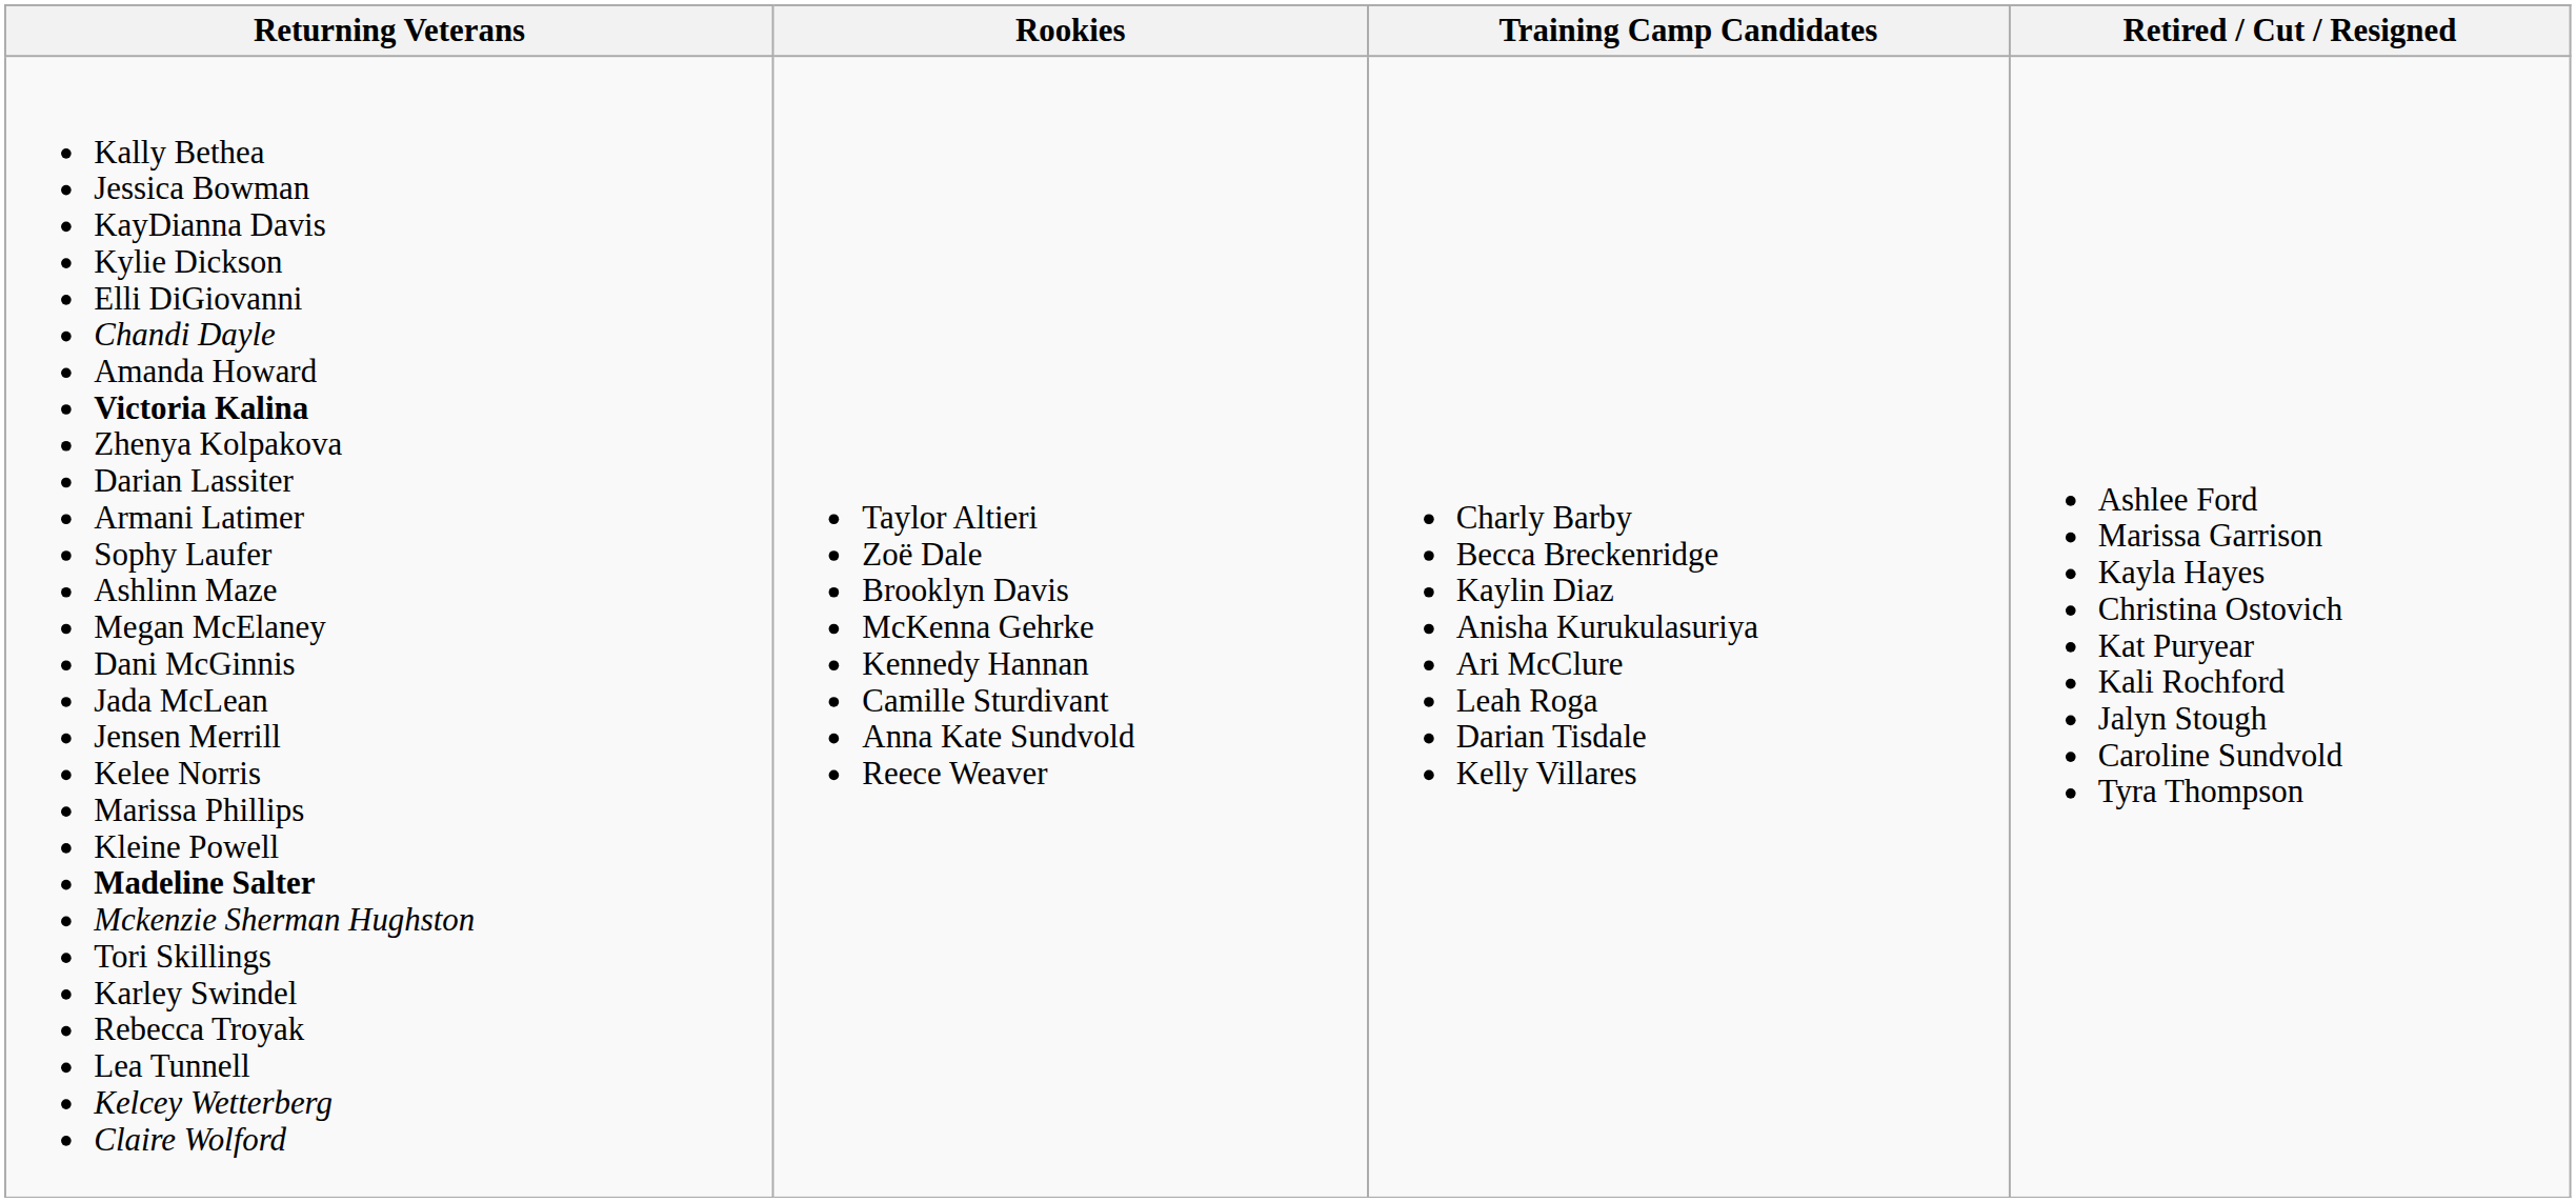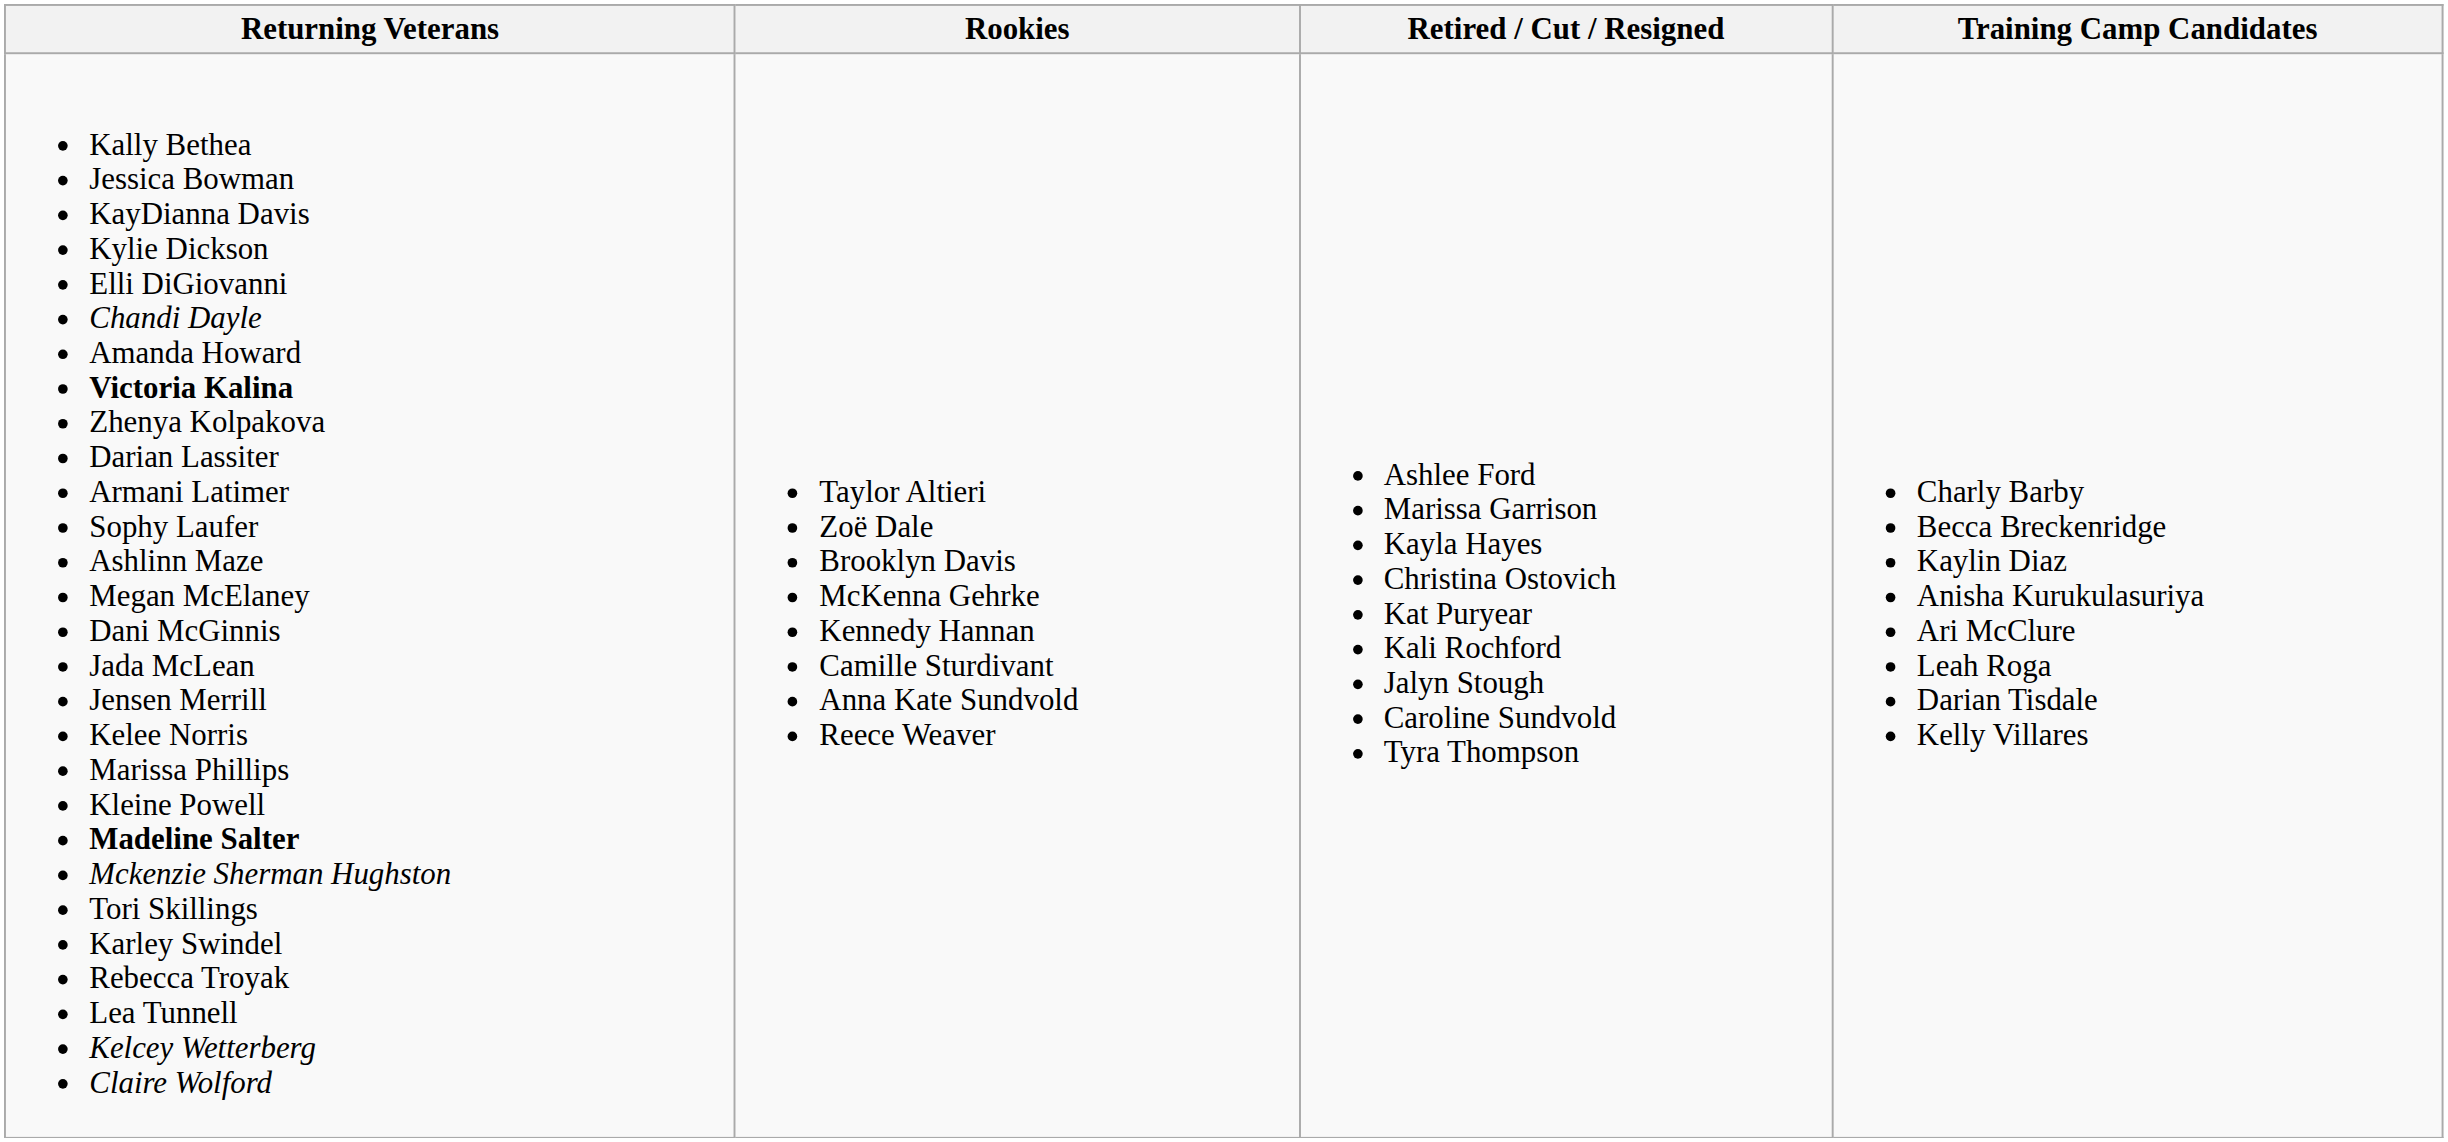columns swapped: Training Camp Candidates <-> Retired / Cut / Resigned
